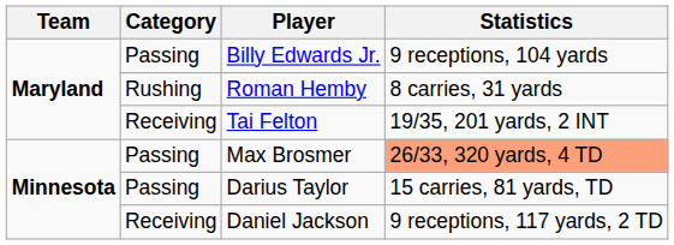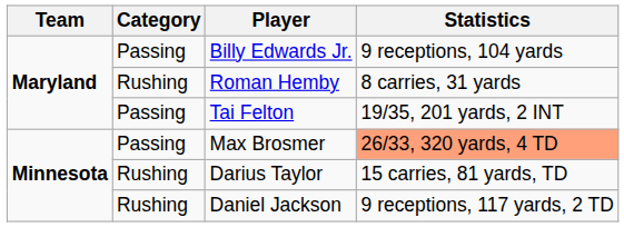Tai Felton | Category: Receiving -> Passing
Darius Taylor | Category: Passing -> Rushing
Daniel Jackson | Category: Receiving -> Rushing
